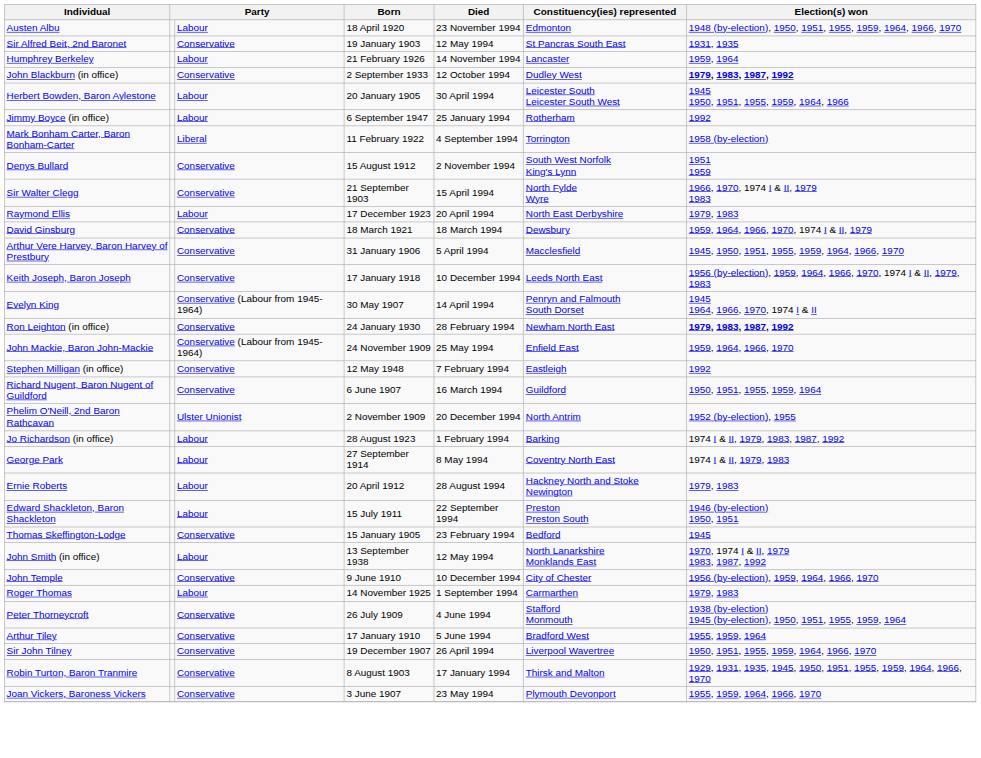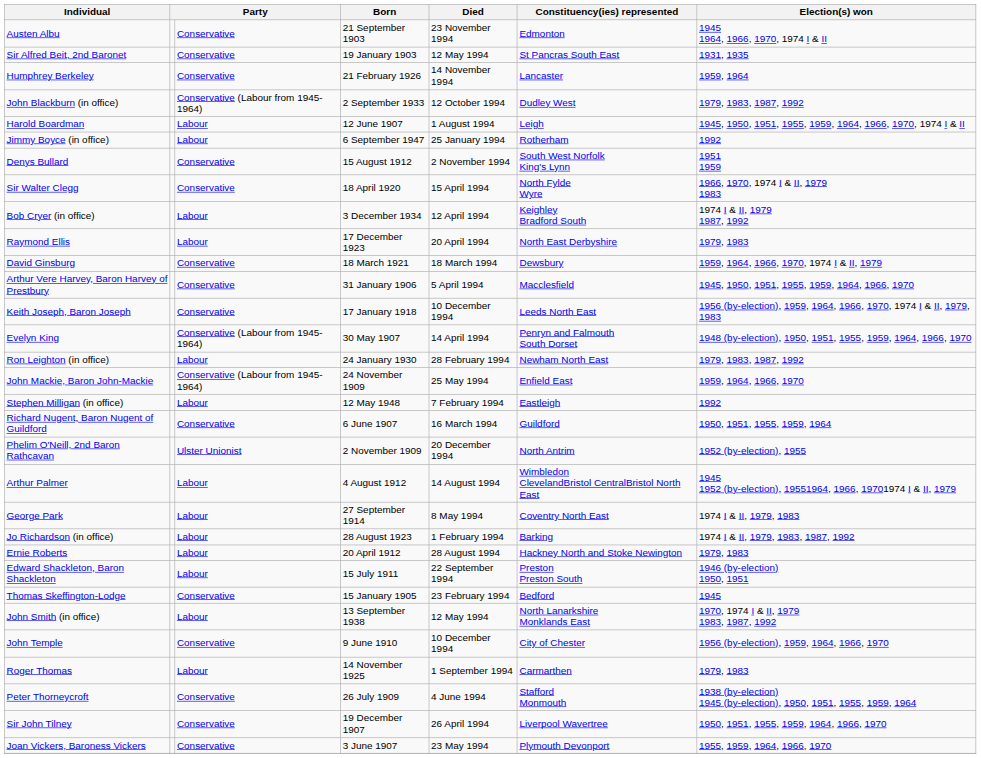Austen Albu | column 3: Labour -> Conservative
Austen Albu | Born: 18 April 1920 -> 21 September 1903
Austen Albu | Election(s) won: 1948 (by-election), 1950, 1951, 1955, 1959, 1964, 1966, 1970 -> 1945 1964, 1966, 1970, 1974 I & II
Humphrey Berkeley | column 3: Labour -> Conservative
John Blackburn (in office) | column 3: Conservative -> Conservative (Labour from 1945-1964)
John Blackburn (in office) | Election(s) won: bold -> normal
+ row: Harold Boardman | Labour | 12 June 1907 | 1 August 1994 | Leigh | 1945, 1950, 1951, 1955, 1959, 1964, 1966, 1970, 1974 I & II
- row: Herbert Bowden, Baron Aylestone | Labour | 20 January 1905 | 30 April 1994 | Leicester South Leicester South West | 1945 1950, 1951, 1955, 1959, 1964, 1966
- row: Mark Bonham Carter, Baron Bonham-Carter | Liberal | 11 February 1922 | 4 September 1994 | Torrington | 1958 (by-election)
Sir Walter Clegg | Born: 21 September 1903 -> 18 April 1920
+ row: Bob Cryer (in office) | Labour | 3 December 1934 | 12 April 1994 | Keighley Bradford South | 1974 I & II, 1979 1987, 1992
Evelyn King | Election(s) won: 1945 1964, 1966, 1970, 1974 I & II -> 1948 (by-election), 1950, 1951, 1955, 1959, 1964, 1966, 1970
Ron Leighton (in office) | column 3: Conservative -> Labour
Ron Leighton (in office) | Election(s) won: bold -> normal
Stephen Milligan (in office) | column 3: Conservative -> Labour
+ row: Arthur Palmer | Labour | 4 August 1912 | 14 August 1994 | Wimbledon ClevelandBristol CentralBristol North East | 1945 1952 (by-election), 19551964, 1966, 19701974 I & II, 1979
rows swapped: George Park <-> Jo Richardson (in office)
- row: Arthur Tiley | Conservative | 17 January 1910 | 5 June 1994 | Bradford West | 1955, 1959, 1964
- row: Robin Turton, Baron Tranmire | Conservative | 8 August 1903 | 17 January 1994 | Thirsk and Malton | 1929, 1931, 1935, 1945, 1950, 1951, 1955, 1959, 1964, 1966, 1970
